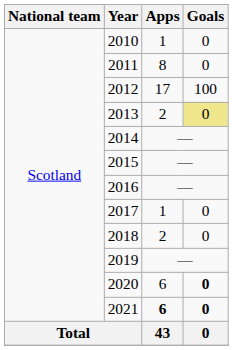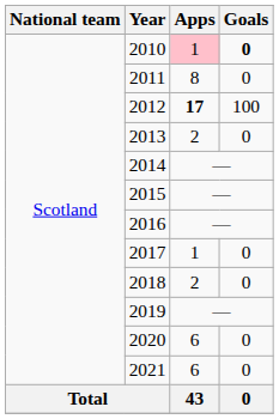2010 | Apps: no background -> pink background
2010 | Goals: normal -> bold
2012 | Apps: normal -> bold
2013 | Goals: khaki background -> no background
2020 | Goals: bold -> normal
2021 | Apps: bold -> normal
2021 | Goals: bold -> normal
